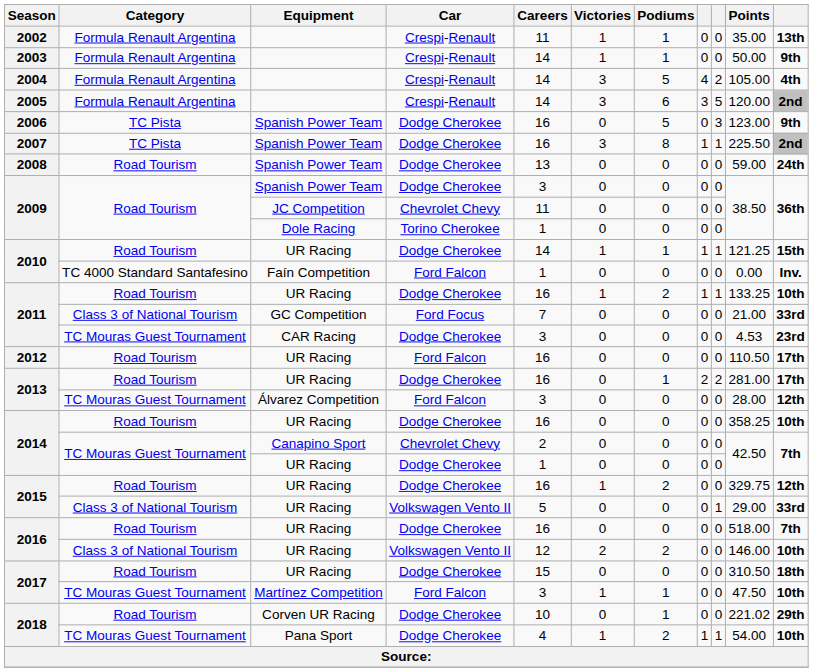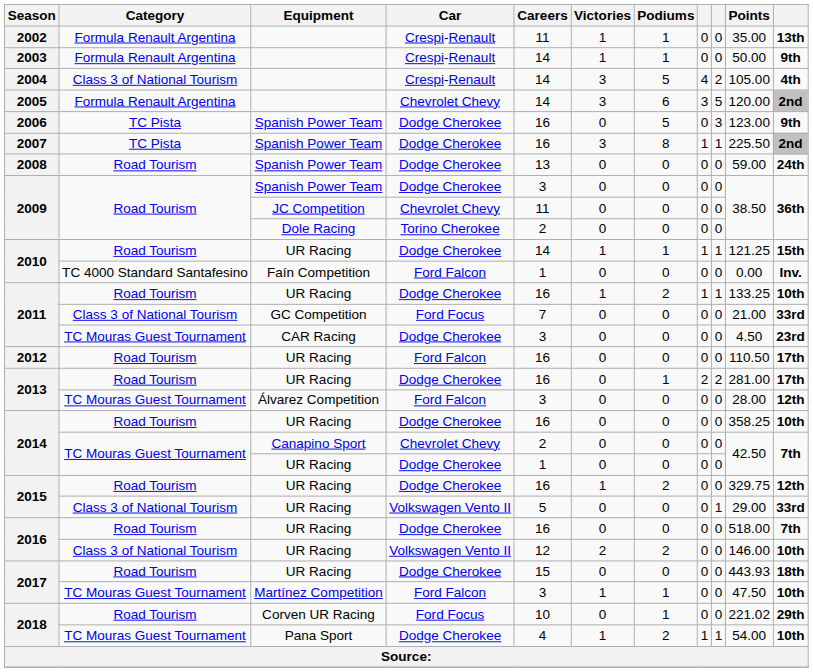2004 | Category: Formula Renault Argentina -> Class 3 of National Tourism
2005 | Car: Crespi-Renault -> Chevrolet Chevy
2009 / Dole Racing | Careers: 1 -> 2
2011 / CAR Racing | Points: 4.53 -> 4.50
2017 / UR Racing | Points: 310.50 -> 443.93
2018 / Corven UR Racing | Car: Dodge Cherokee -> Ford Focus
